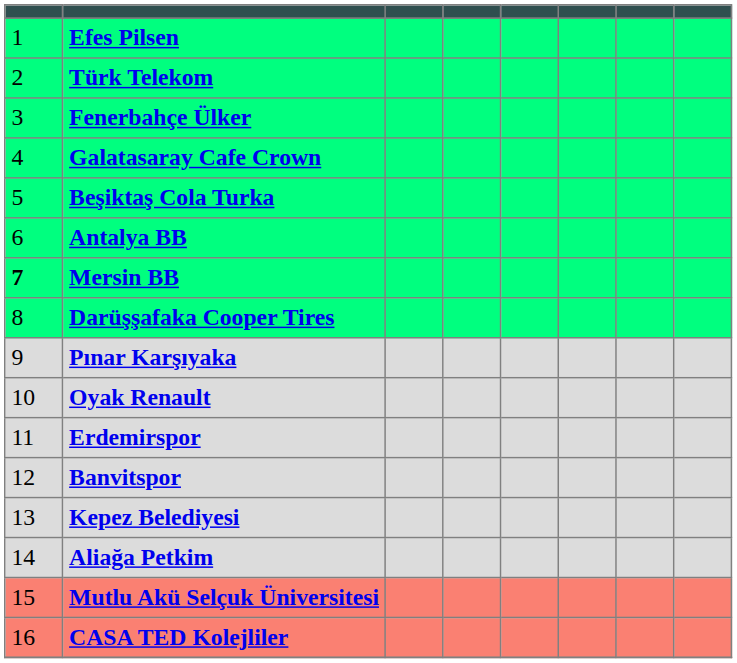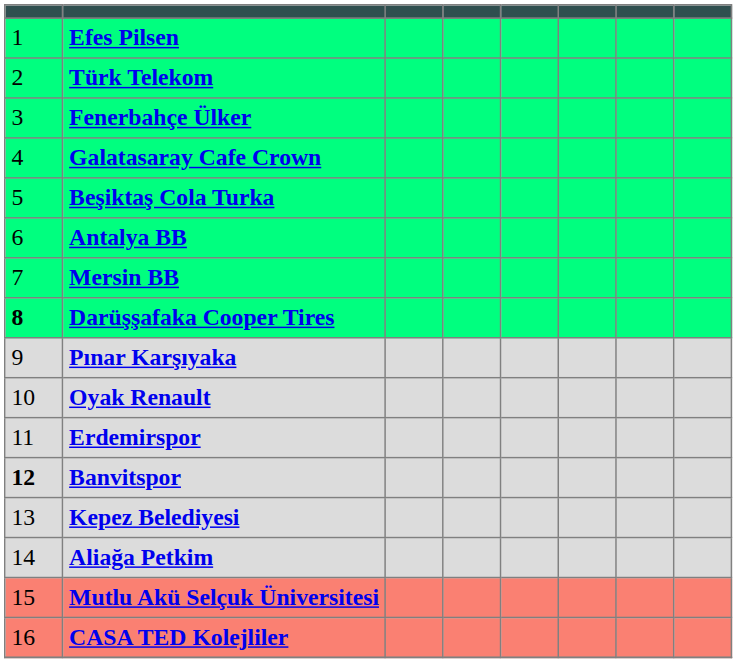Mersin BB | column 1: bold -> normal
Darüşşafaka Cooper Tires | column 1: normal -> bold
Banvitspor | column 1: normal -> bold
